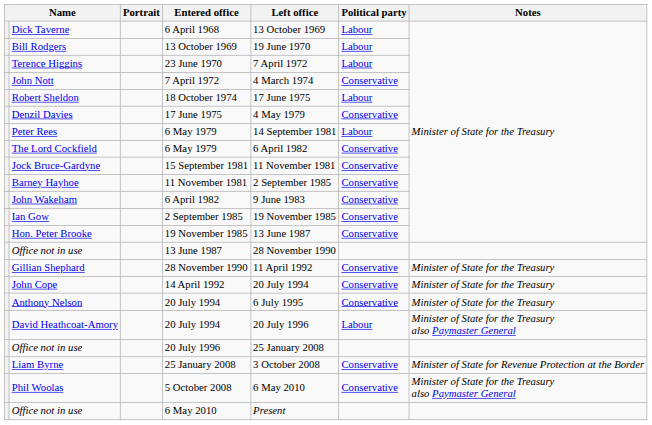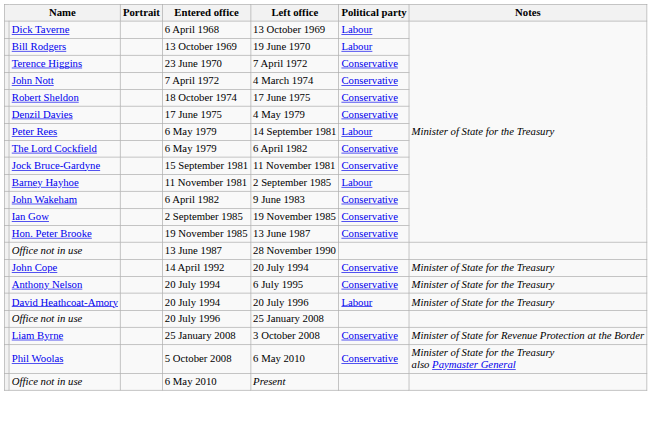Terence Higgins | Political party: Labour -> Conservative
Robert Sheldon | Political party: Labour -> Conservative
Barney Hayhoe | Political party: Conservative -> Labour
- row: Gillian Shephard | 28 November 1990 | 11 April 1992 | Conservative | Minister of State for the Treasury
David Heathcoat-Amory | Notes: Minister of State for the Treasury also Paymaster General -> Minister of State for the Treasury
